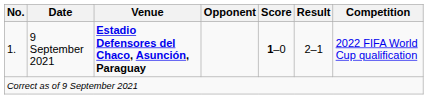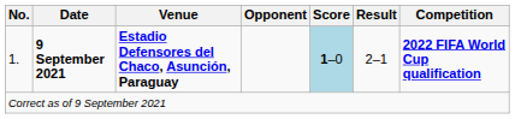1. | Date: normal -> bold
1. | Score: no background -> lightblue background
1. | Competition: normal -> bold
